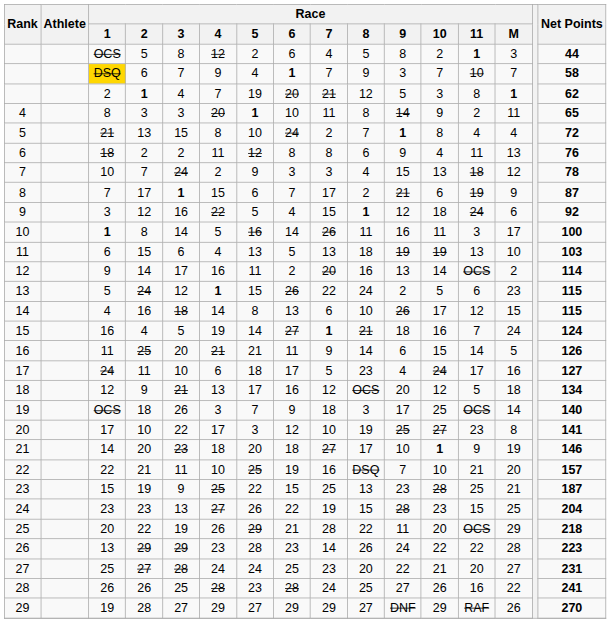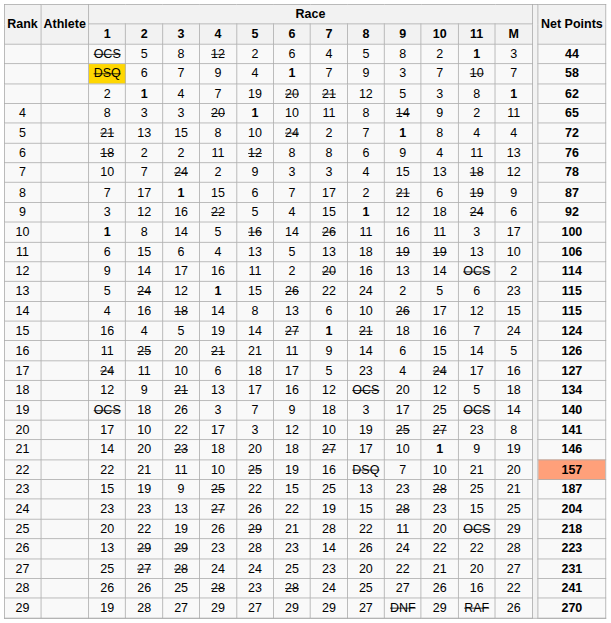row 13 | Net Points: 103 -> 106
row 24 | Net Points: no background -> lightsalmon background
